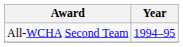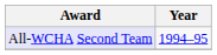row 2 | Award: no background -> lavender background
